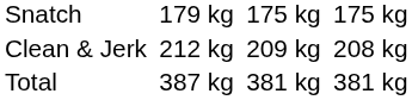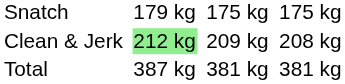Clean & Jerk | column 2: no background -> lightgreen background
